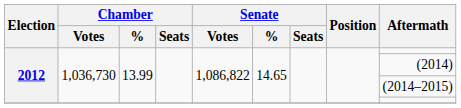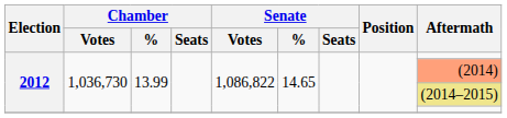row 4 | Aftermath: no background -> lightsalmon background
row 5 | Aftermath: no background -> khaki background
